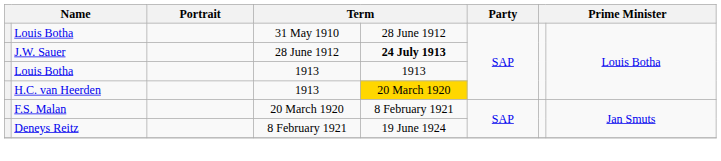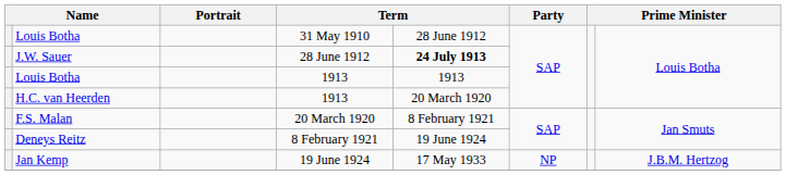H.C. van Heerden | column 5: gold background -> no background
+ row: Jan Kemp | 19 June 1924 | 17 May 1933 | NP | J.B.M. Hertzog
